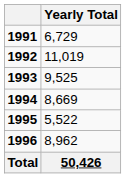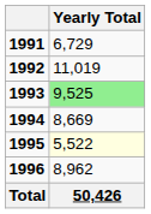1993 | Yearly Total: no background -> lightgreen background
1995 | Yearly Total: no background -> lightyellow background
